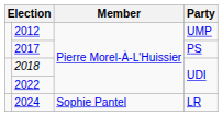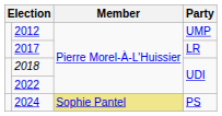2017 | Party: PS -> LR
2024 | Member: no background -> khaki background
2024 | Party: LR -> PS
